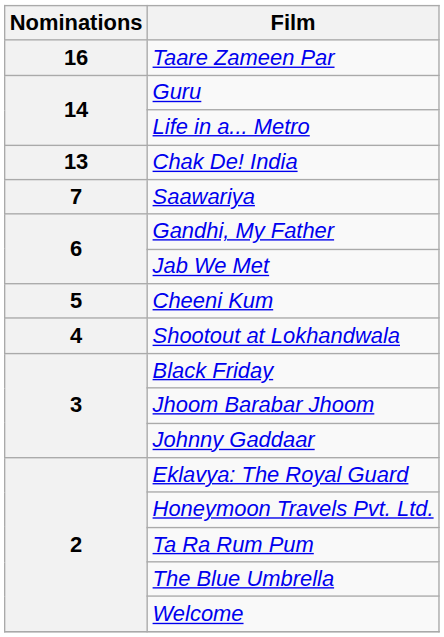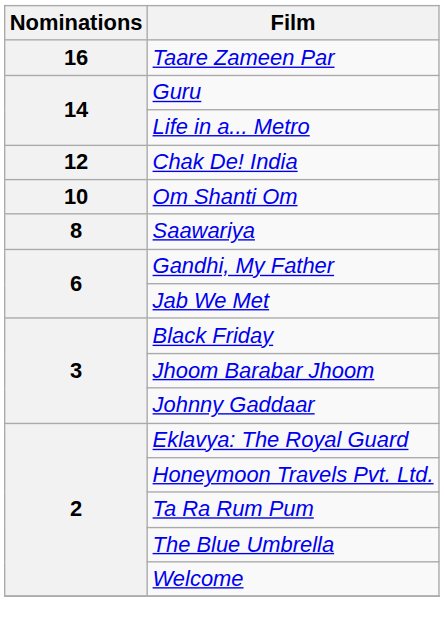Chak De! India | Nominations: 13 -> 12
+ row: 10 | Om Shanti Om
Saawariya | Nominations: 7 -> 8
- row: 5 | Cheeni Kum
- row: 4 | Shootout at Lokhandwala
